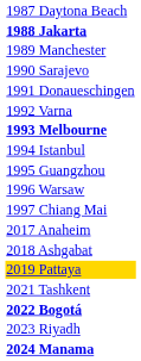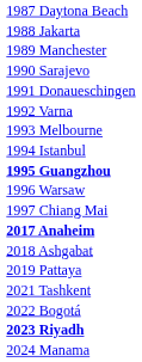1988 Jakarta | column 1: bold -> normal
1993 Melbourne | column 1: bold -> normal
1995 Guangzhou | column 1: normal -> bold
2017 Anaheim | column 1: normal -> bold
2019 Pattaya | column 1: gold background -> no background
2022 Bogotá | column 1: bold -> normal
2023 Riyadh | column 1: normal -> bold
2024 Manama | column 1: bold -> normal
